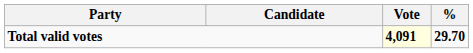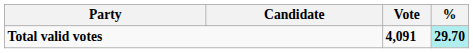row 2 | Vote: lightyellow background -> no background
row 2 | %: no background -> paleturquoise background
